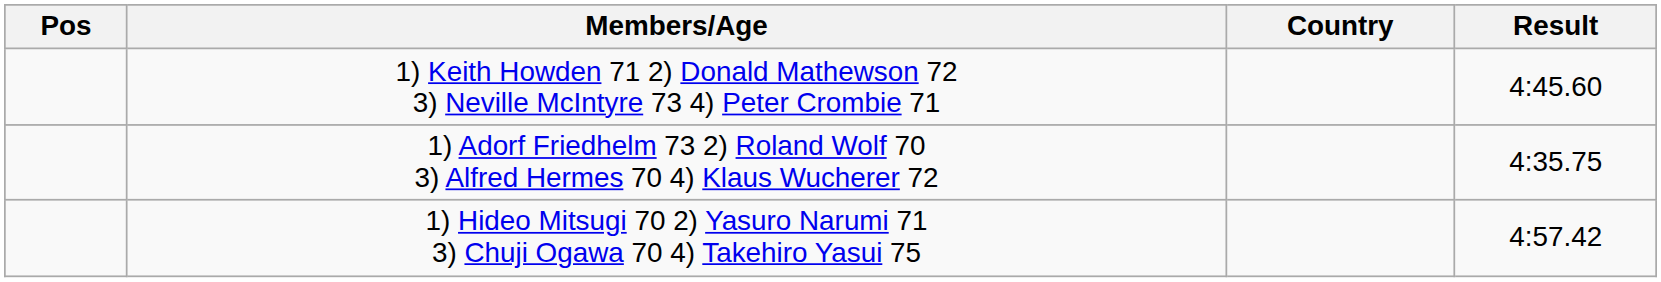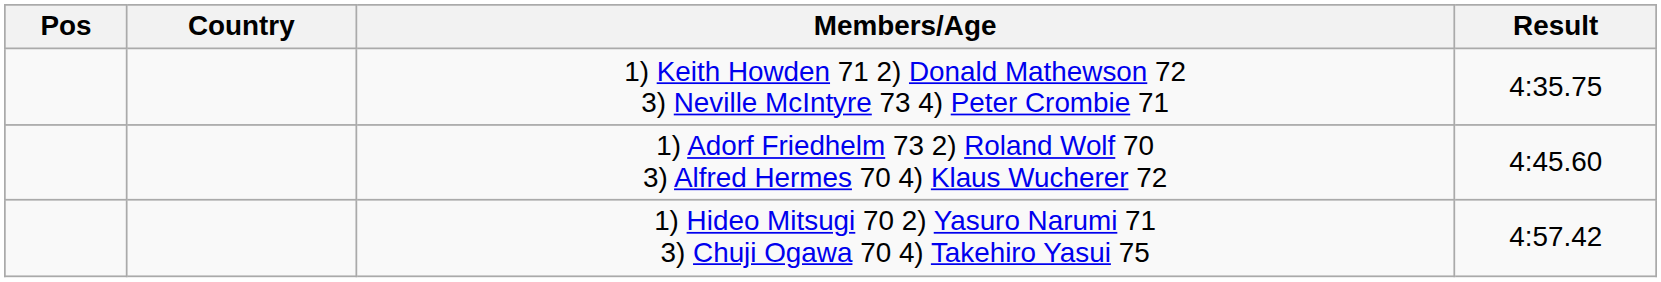columns swapped: Country <-> Members/Age
row 2 | Result: 4:45.60 -> 4:35.75
row 3 | Result: 4:35.75 -> 4:45.60
